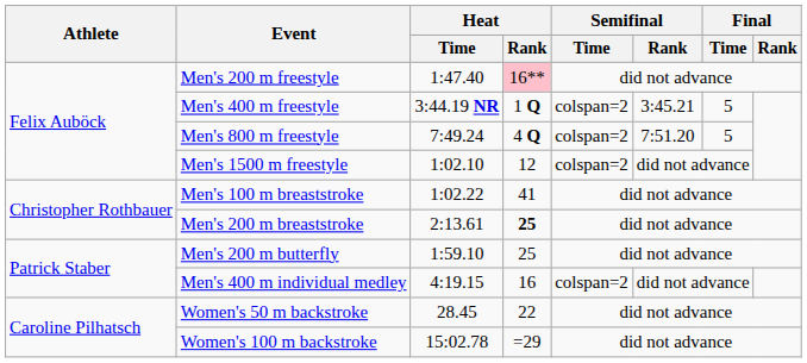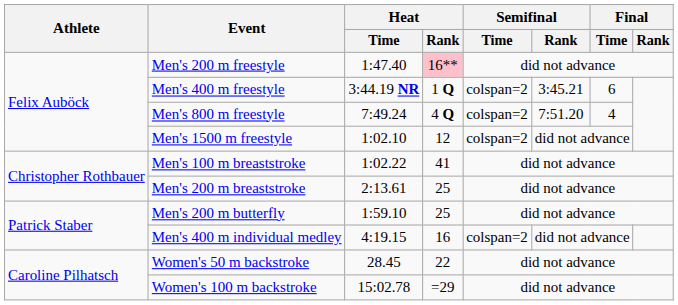Men's 400 m freestyle | Final / Time: 5 -> 6
Men's 800 m freestyle | Final / Time: 5 -> 4
Men's 200 m breaststroke | Heat / Rank: bold -> normal
